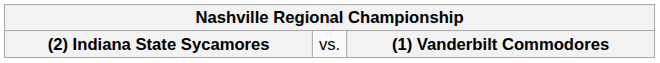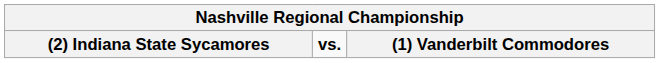(2) Indiana State Sycamores | column 2: normal -> bold
